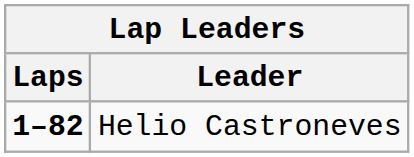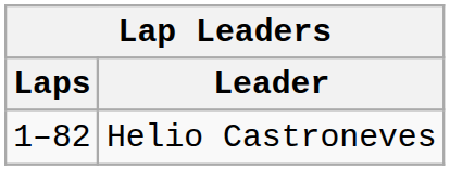Helio Castroneves | Laps: bold -> normal
